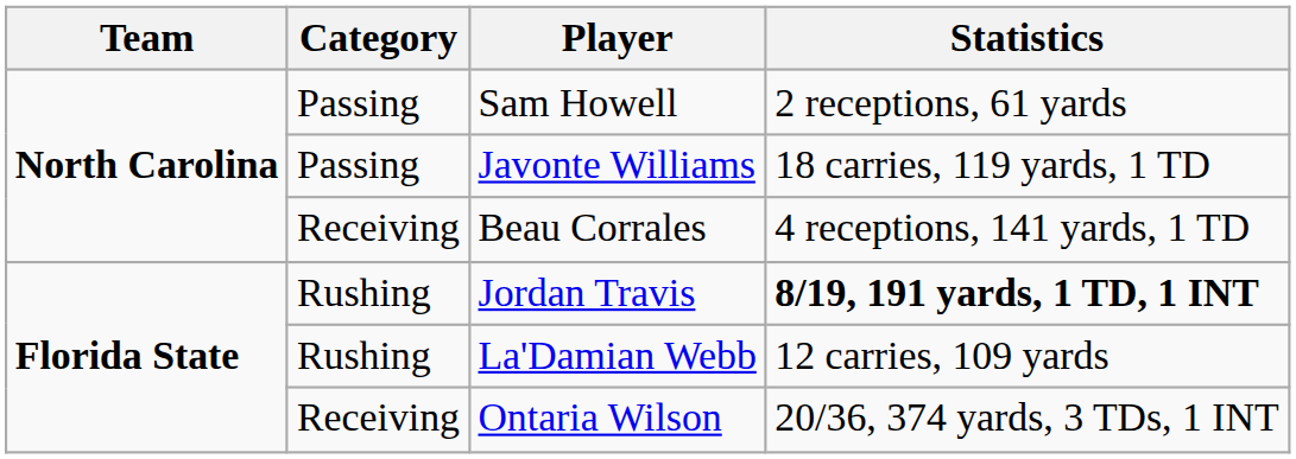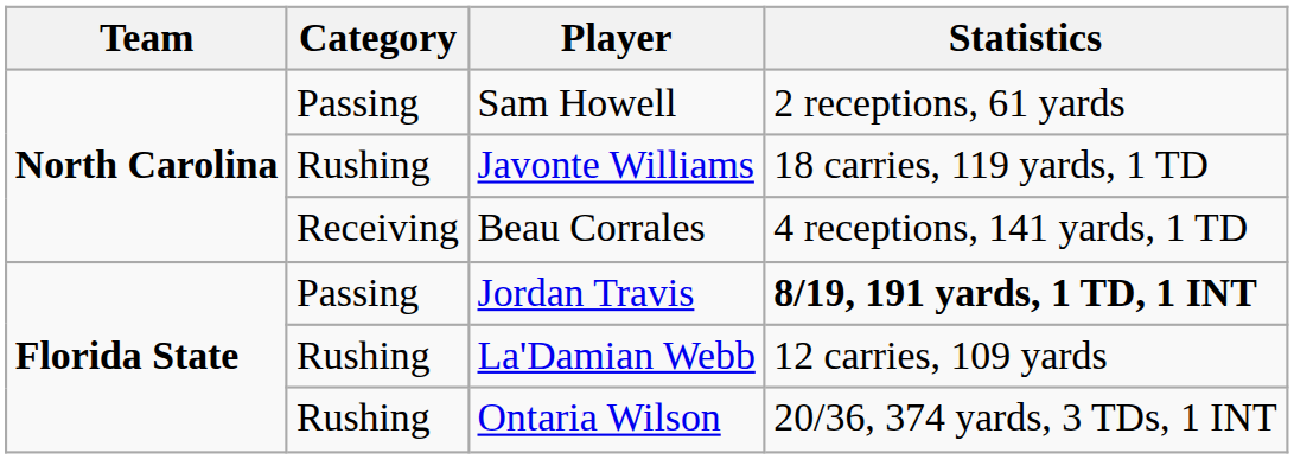Javonte Williams | Category: Passing -> Rushing
Jordan Travis | Category: Rushing -> Passing
Ontaria Wilson | Category: Receiving -> Rushing
